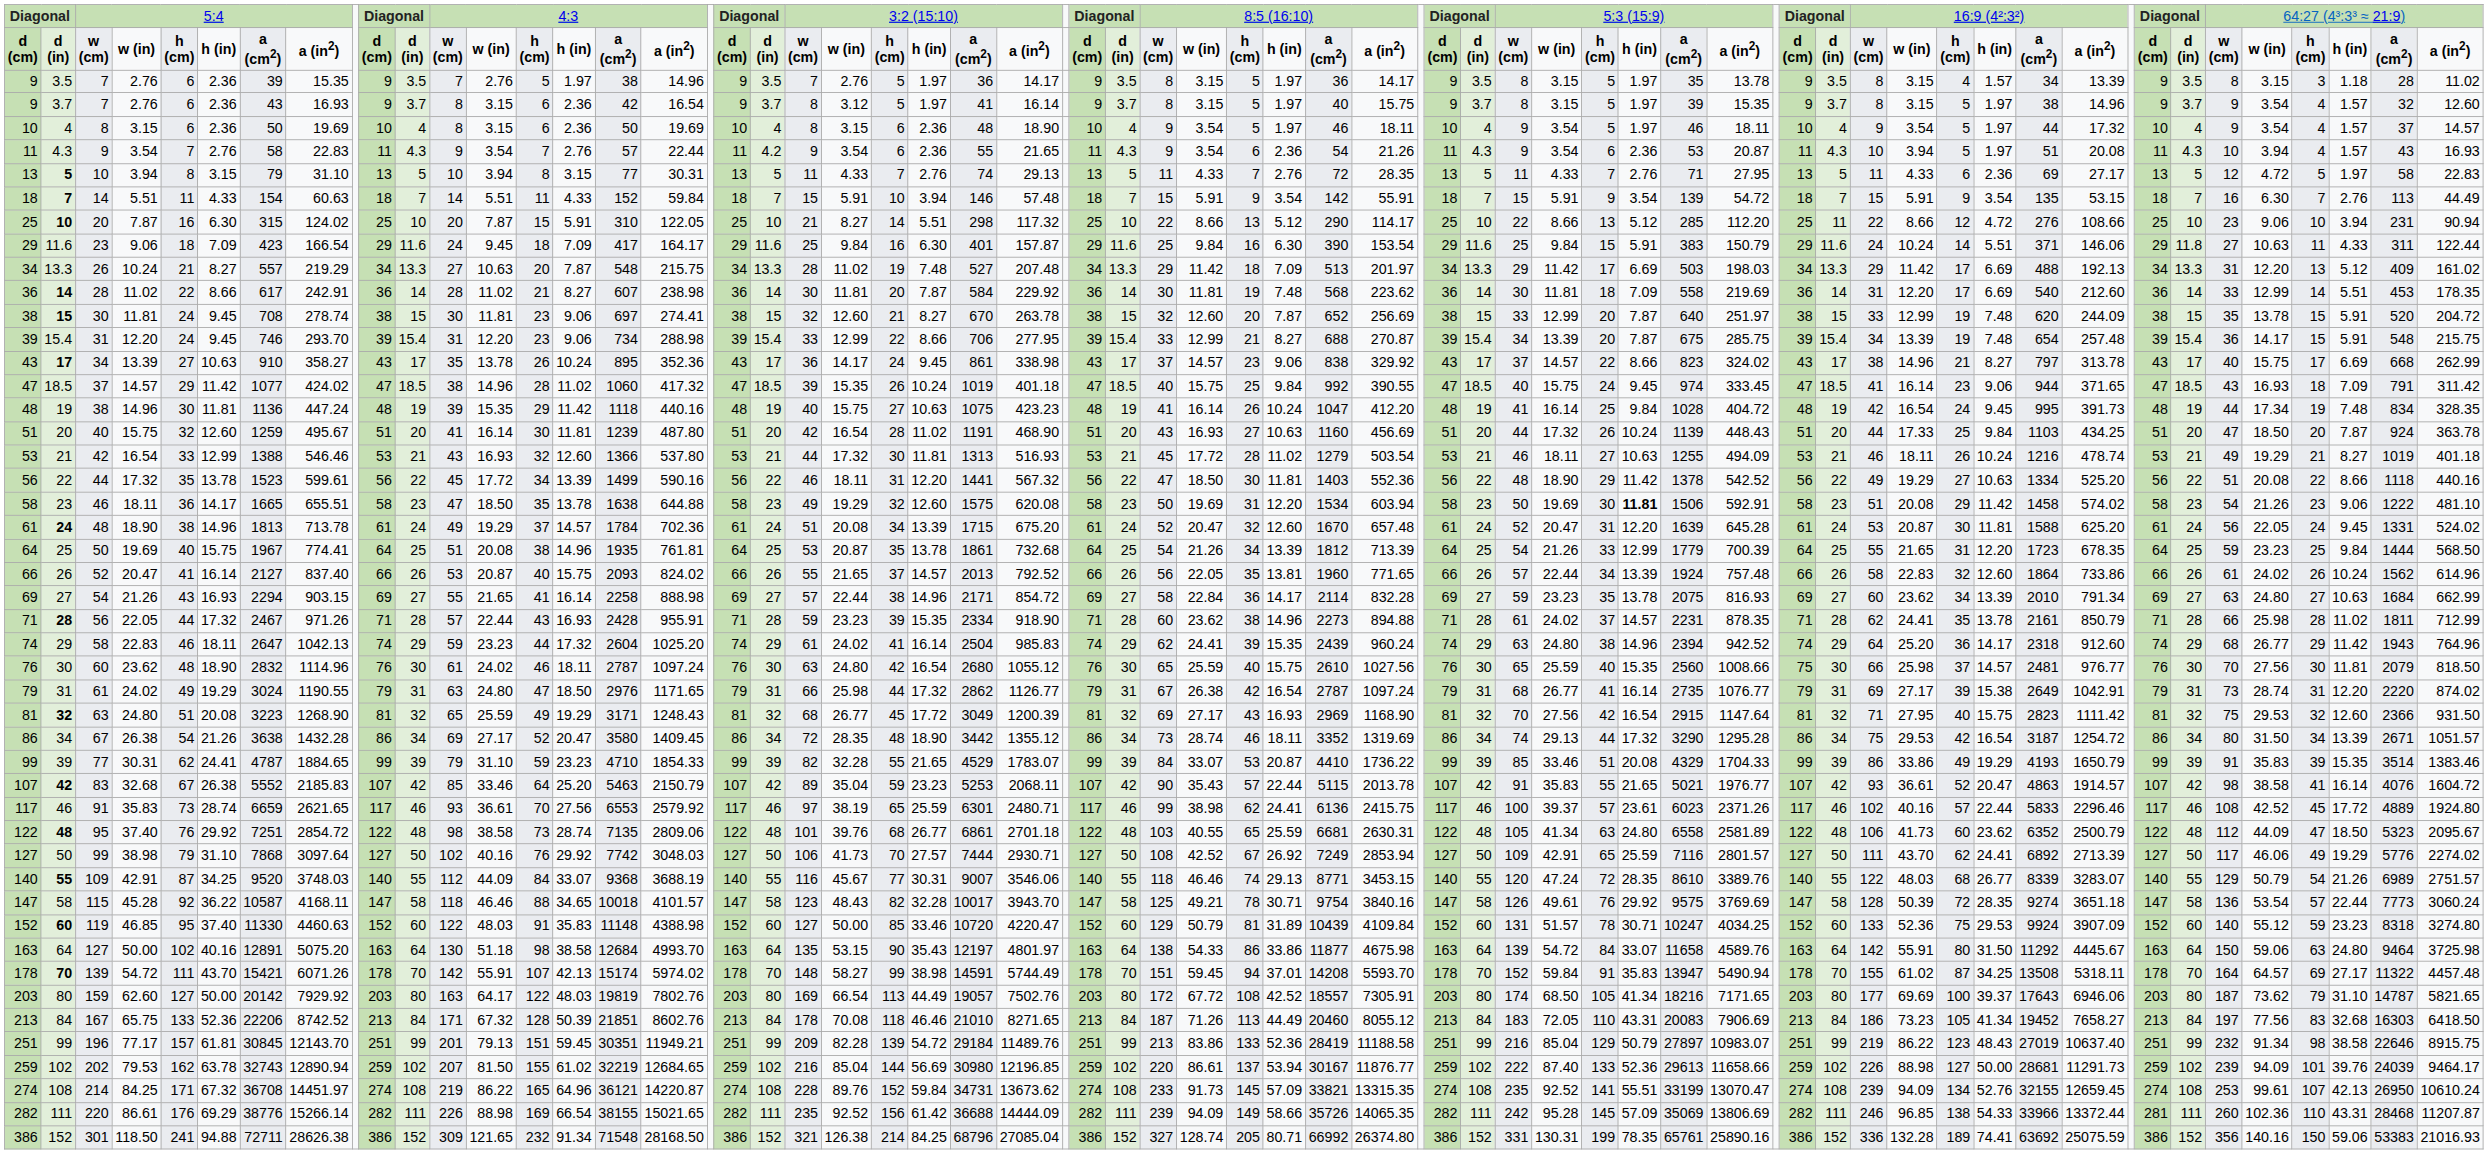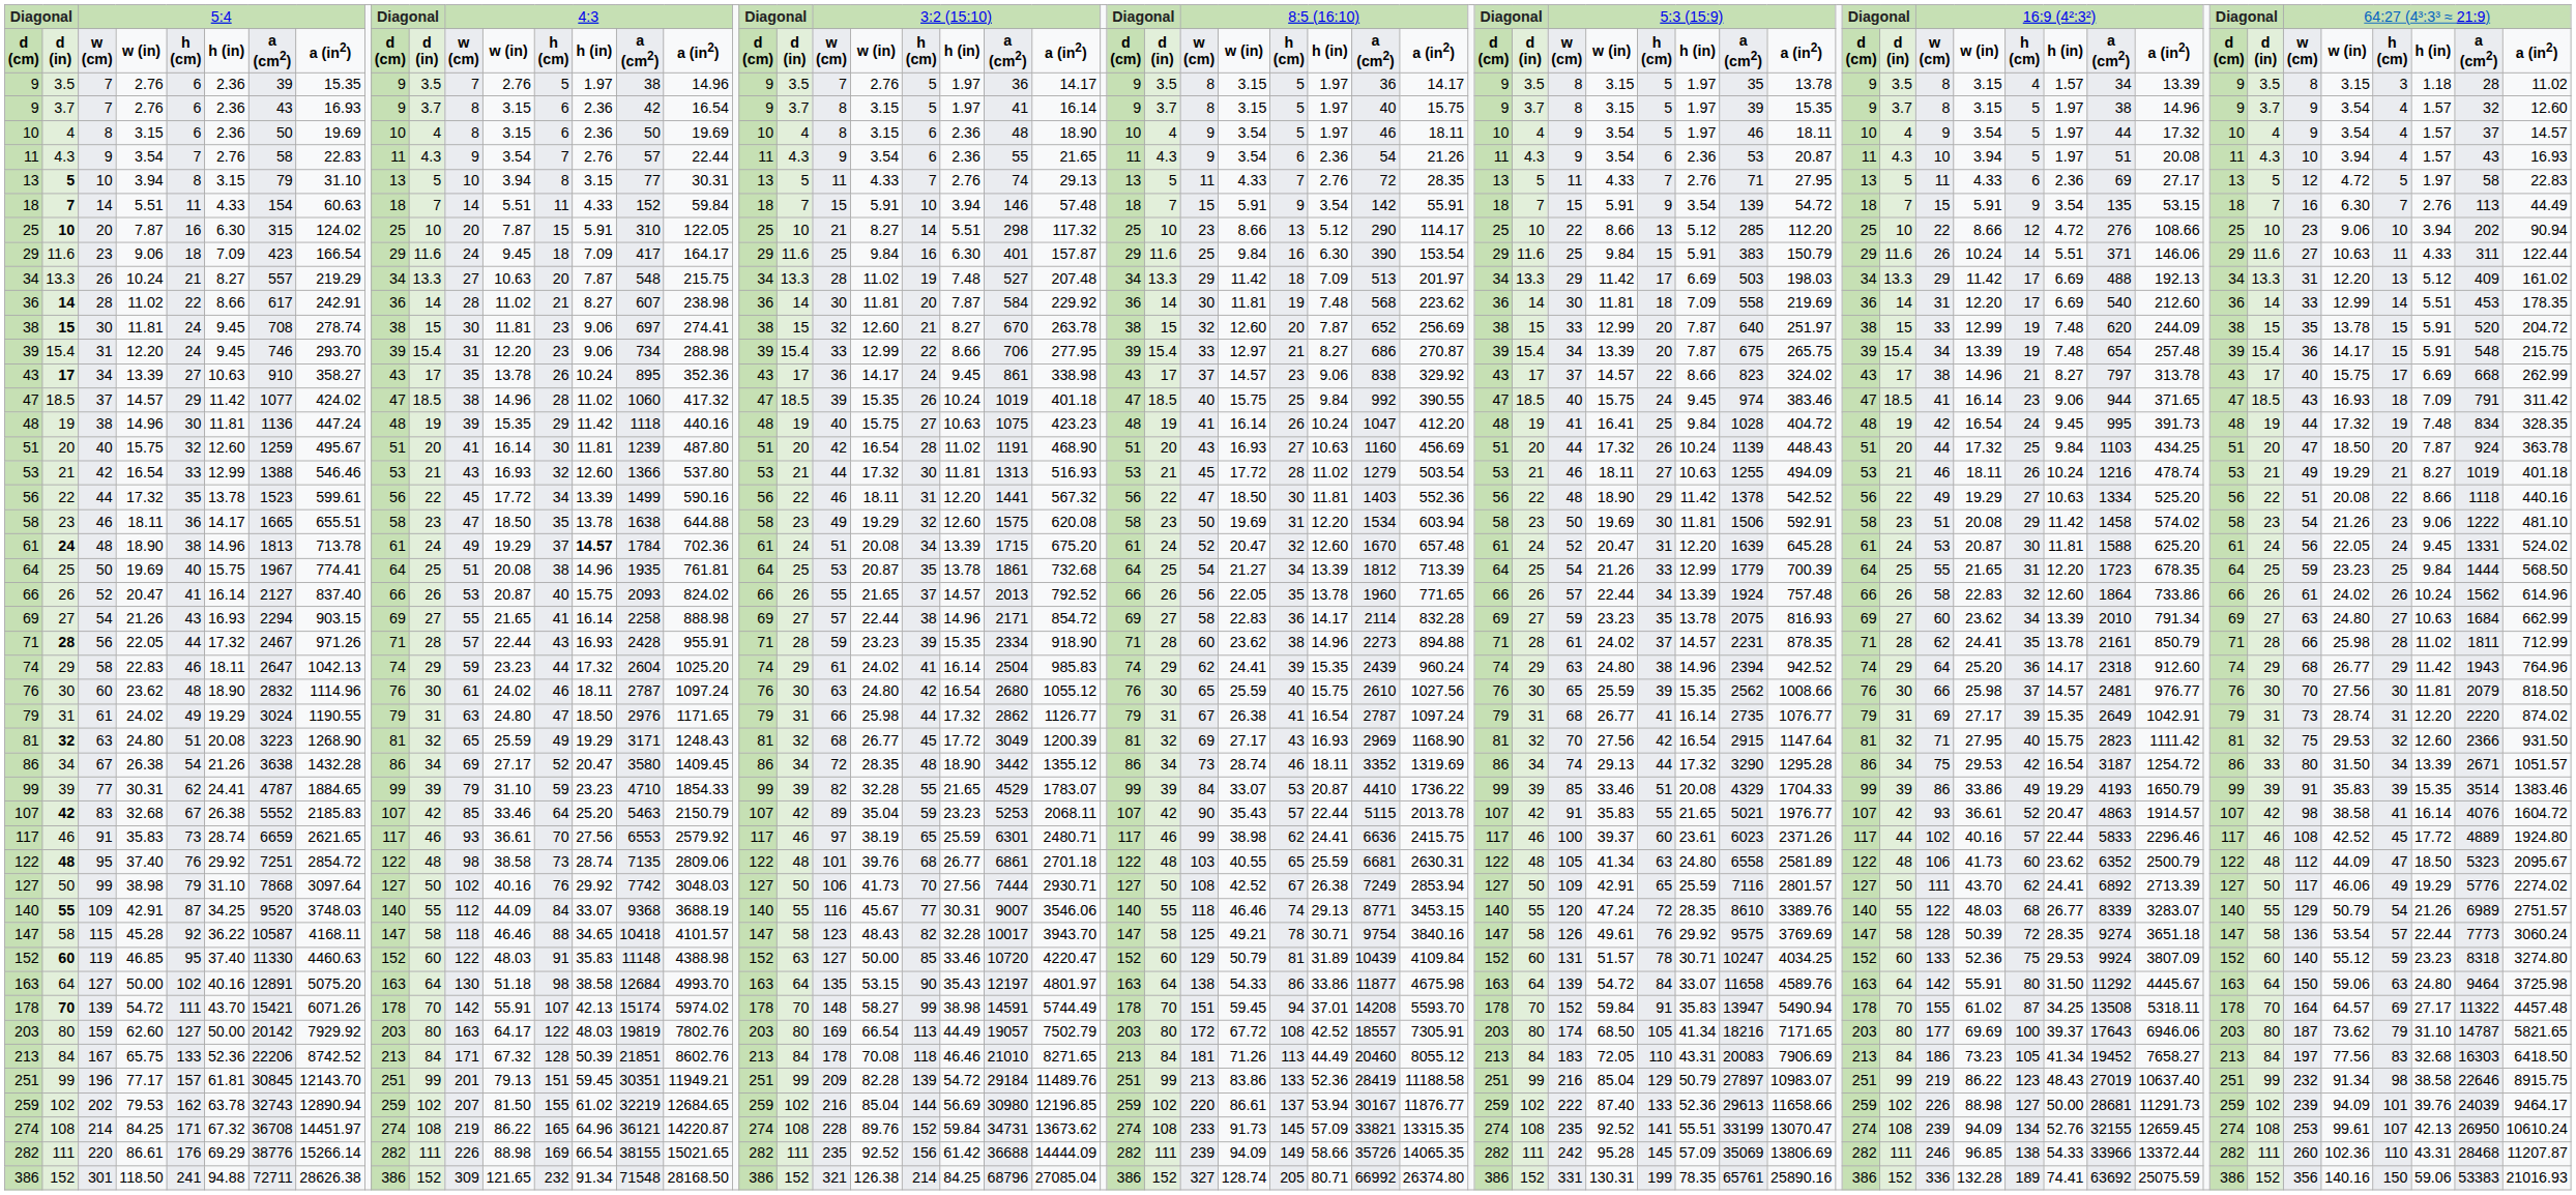row 4 | column 22: 3.12 -> 3.15
row 6 | column 20: 4.2 -> 4.3
row 9 | column 30: 22 -> 23
row 9 | column 47: 11 -> 10
row 9 | column 61: 231 -> 202
row 10 | column 48: 24 -> 26
row 10 | column 56: 11.8 -> 11.6
row 14 | column 31: 12.99 -> 12.97
row 14 | column 34: 688 -> 686
row 14 | column 44: 285.75 -> 265.75
row 16 | column 44: 333.45 -> 383.46
row 17 | column 40: 16.14 -> 16.41
row 17 | column 58: 17.34 -> 17.32
row 18 | column 49: 17.33 -> 17.32
row 21 | column 42: bold -> normal
row 22 | column 15: normal -> bold
row 23 | column 31: 21.26 -> 21.27
row 24 | column 33: 13.81 -> 13.78
row 25 | column 31: 22.84 -> 22.83
row 28 | column 41: 40 -> 39
row 28 | column 43: 2560 -> 2562
row 28 | column 46: 75 -> 76
row 29 | column 32: 42 -> 41
row 29 | column 51: 15.38 -> 15.35
row 31 | column 56: 34 -> 33
row 34 | column 34: 6136 -> 6636
row 34 | column 41: 57 -> 60
row 34 | column 47: 46 -> 44
row 36 | column 24: 27.57 -> 27.56
row 36 | column 33: 26.92 -> 26.38
row 38 | column 16: 10018 -> 10418
row 39 | column 20: 60 -> 63
row 39 | column 53: 3907.09 -> 3807.09
row 42 | column 26: 7502.76 -> 7502.79
row 43 | column 30: 187 -> 181
row 47 | column 55: 281 -> 282
